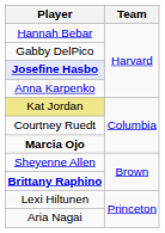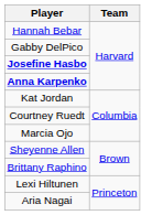Josefine Hasbo | Player: lavender background -> no background
Anna Karpenko | Player: normal -> bold
Kat Jordan | Player: khaki background -> no background
Marcia Ojo | Player: bold -> normal
Brittany Raphino | Player: bold -> normal
